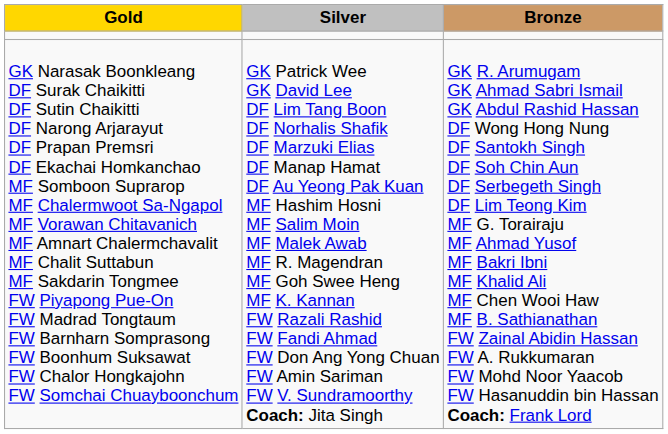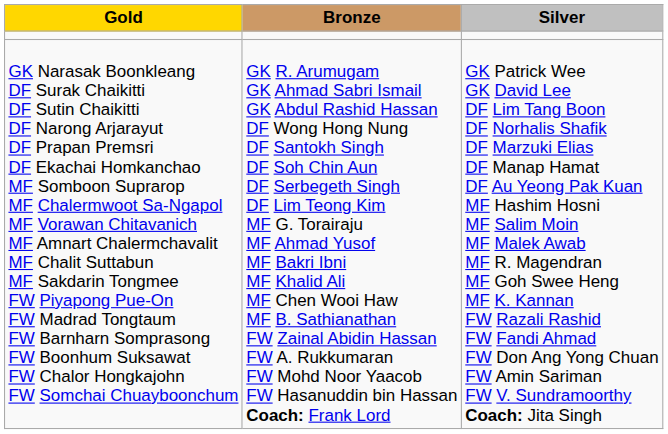columns swapped: Silver <-> Bronze
